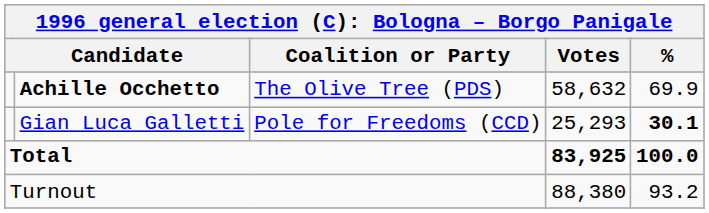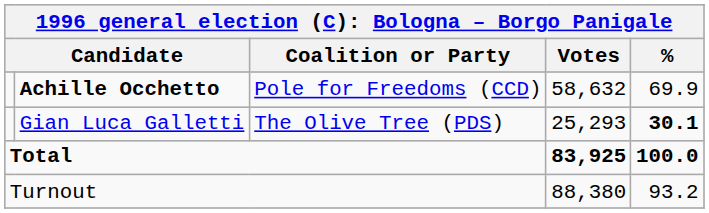Achille Occhetto | Coalition or Party: The Olive Tree (PDS) -> Pole for Freedoms (CCD)
Gian Luca Galletti | Coalition or Party: Pole for Freedoms (CCD) -> The Olive Tree (PDS)
